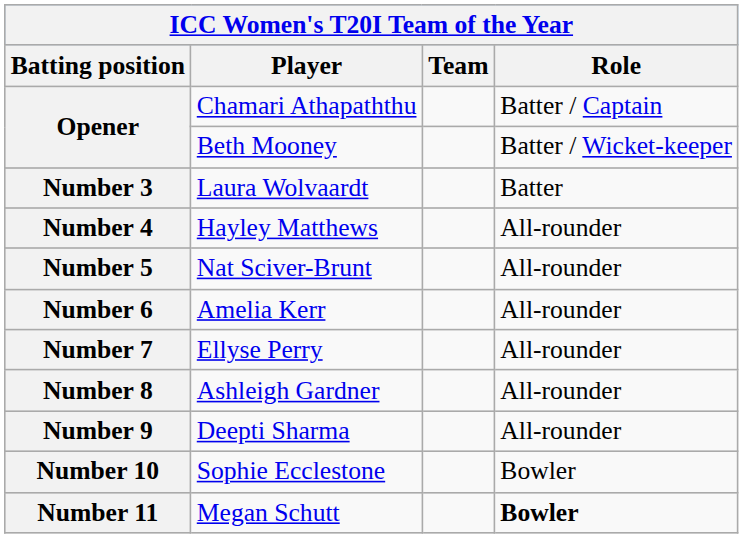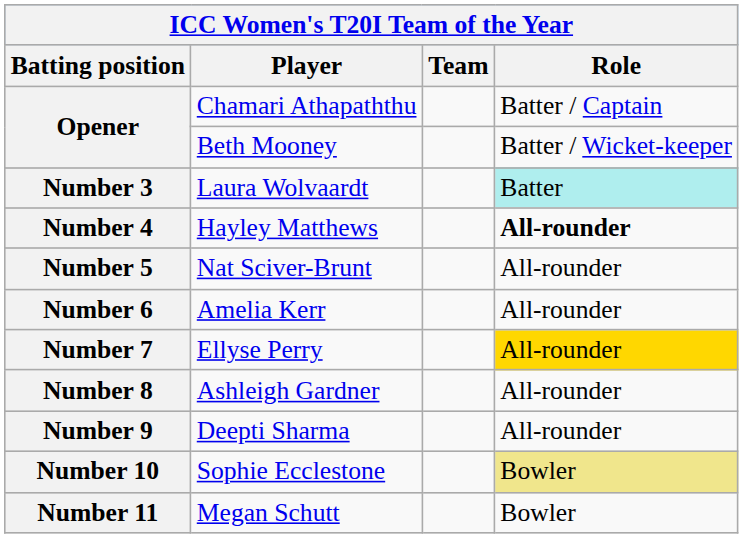Number 3 | Role: no background -> paleturquoise background
Number 4 | Role: normal -> bold
Number 7 | Role: no background -> gold background
Number 10 | Role: no background -> khaki background
Number 11 | Role: bold -> normal
